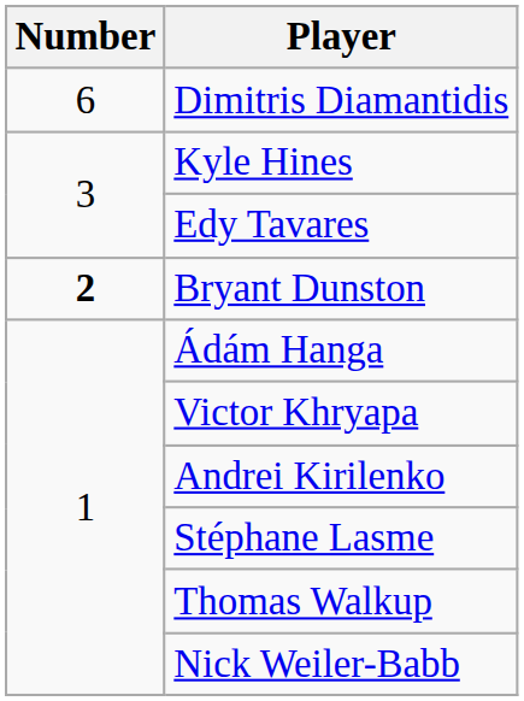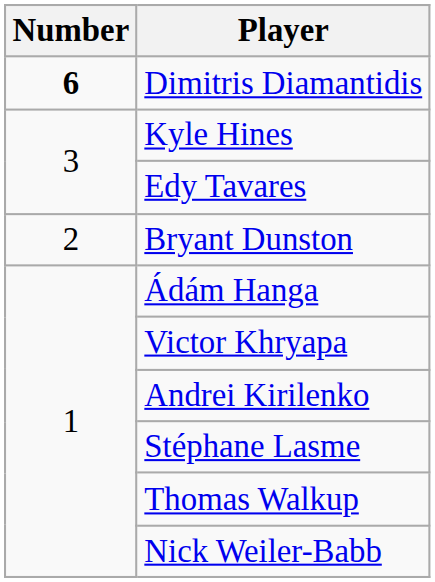Dimitris Diamantidis | Number: normal -> bold
Bryant Dunston | Number: bold -> normal
